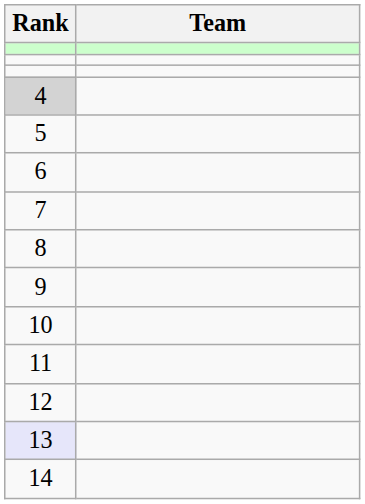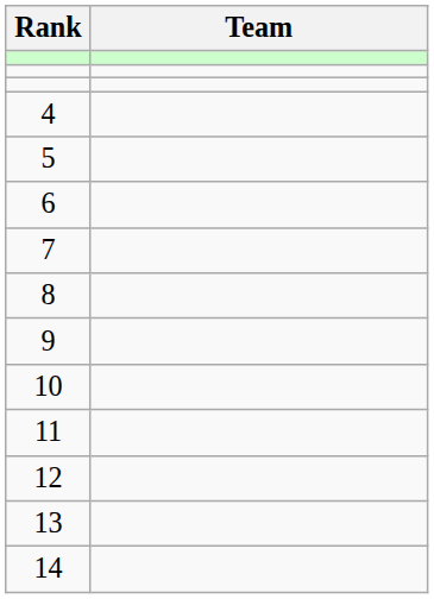row 5 | Rank: lightgrey background -> no background
row 14 | Rank: lavender background -> no background
